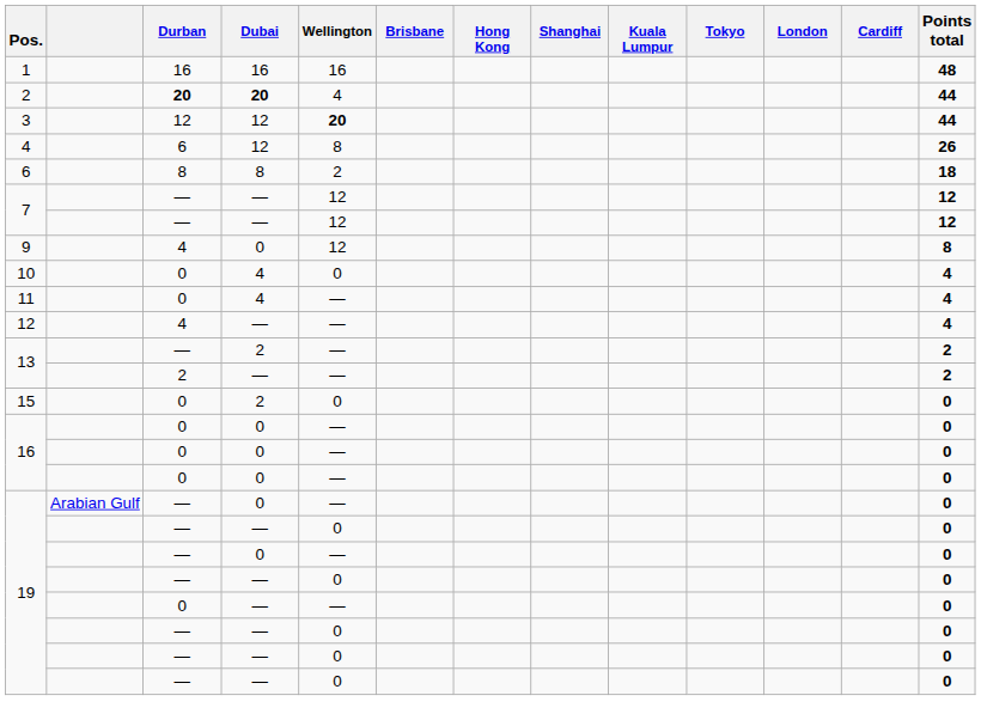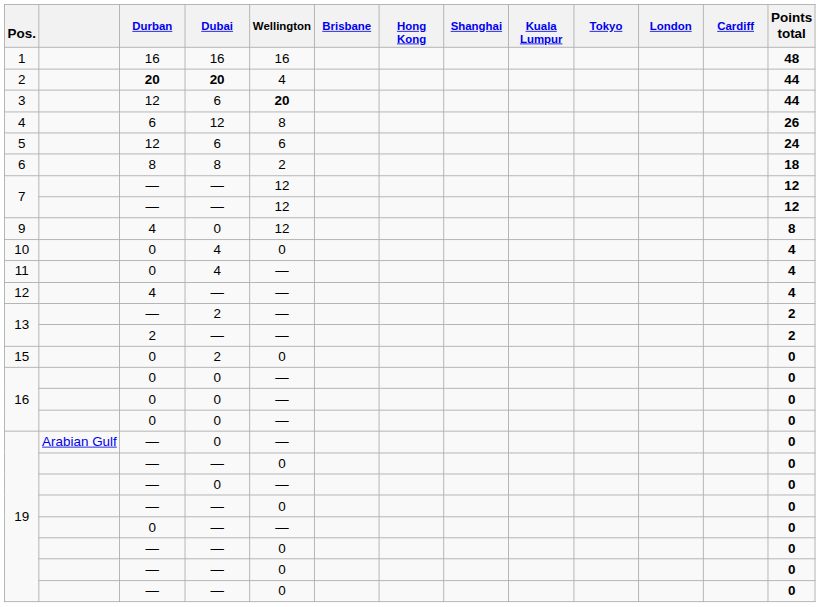3 | Dubai: 12 -> 6
+ row: 5 | 12 | 6 | 6 | 24
